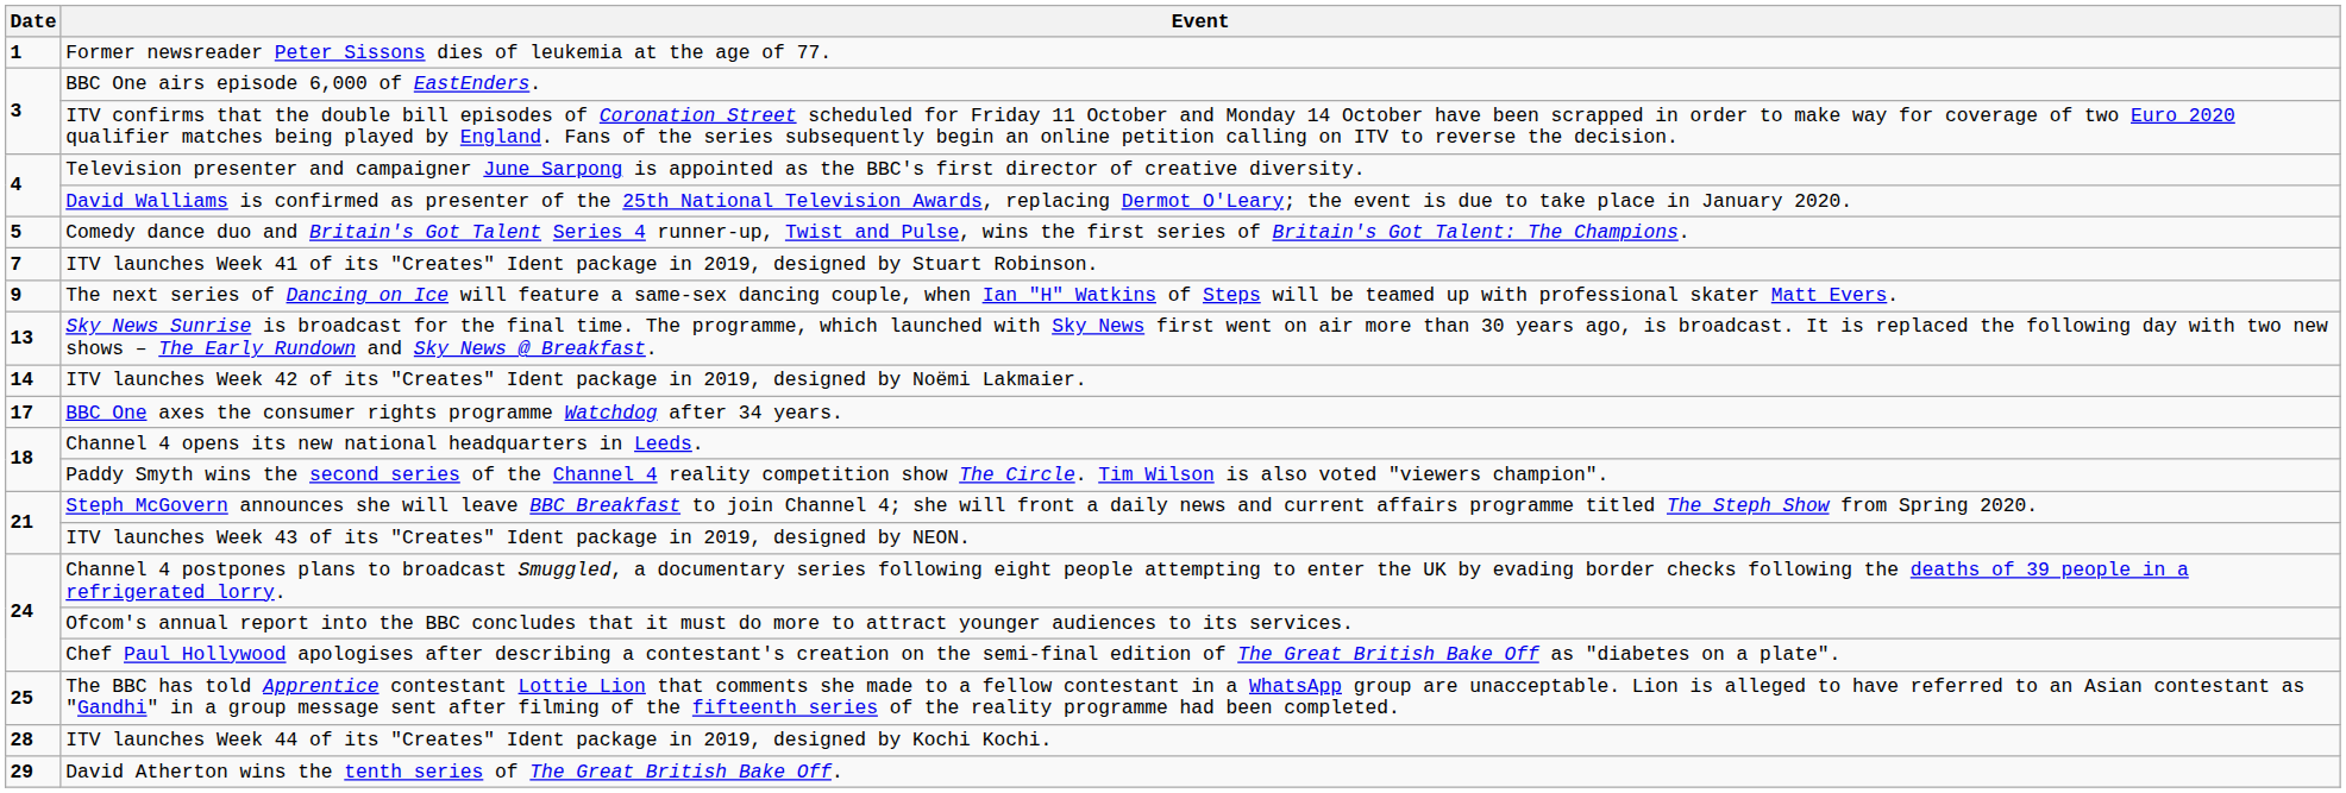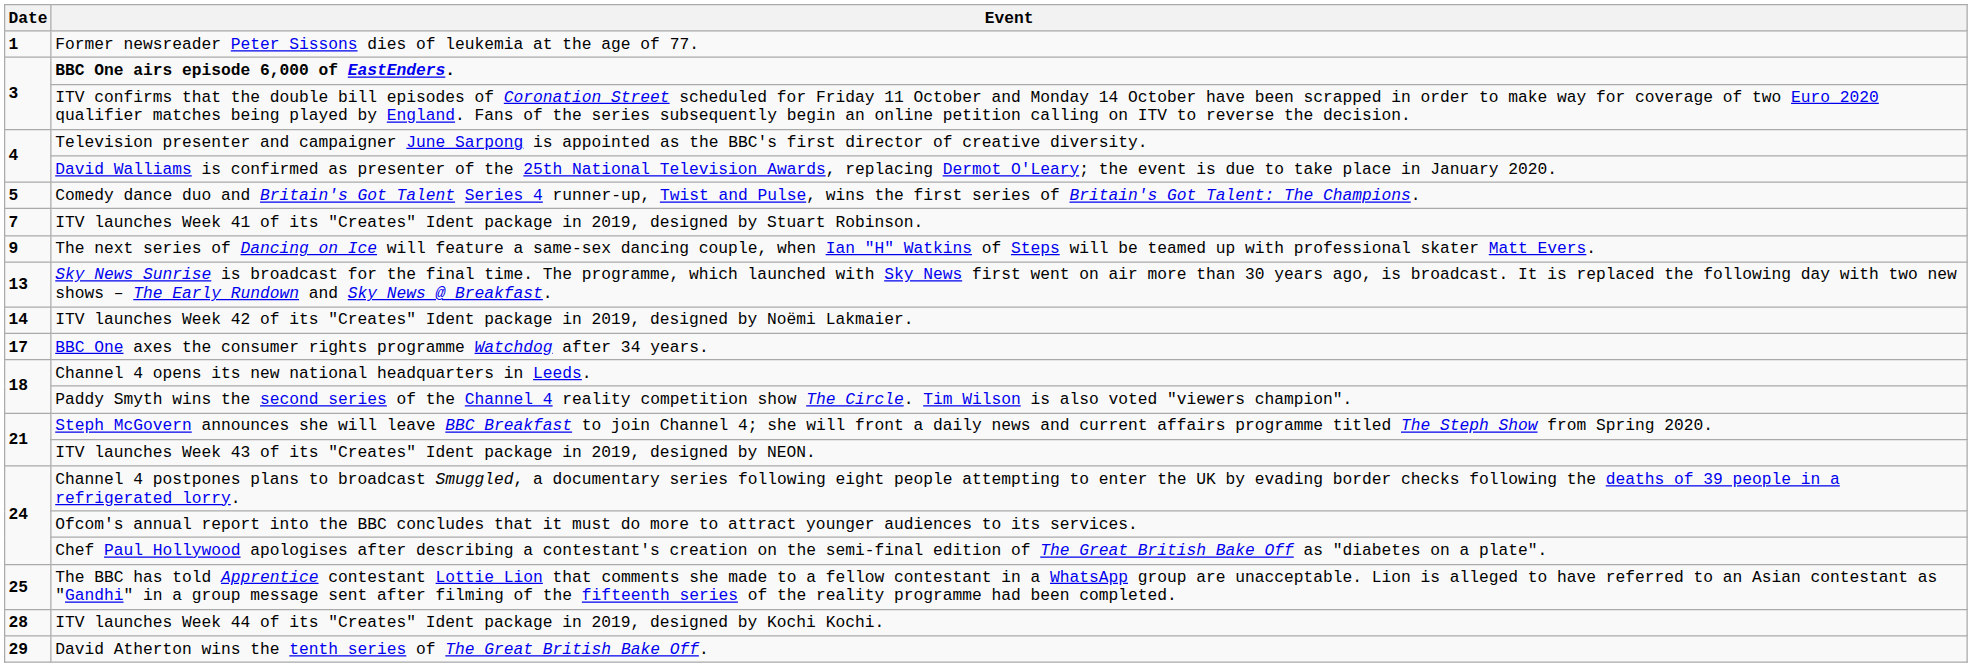BBC One airs episode 6,000 of EastEnders. | Event: normal -> bold
